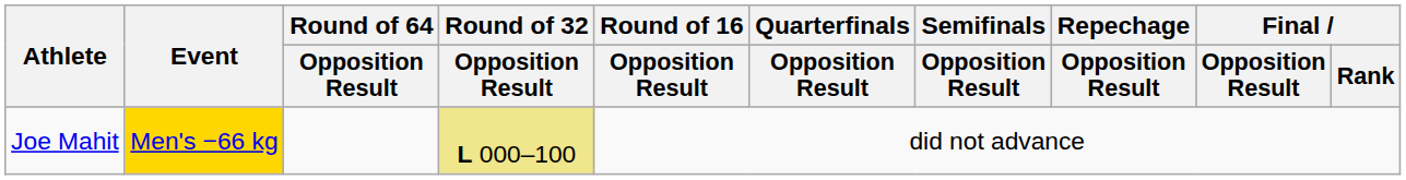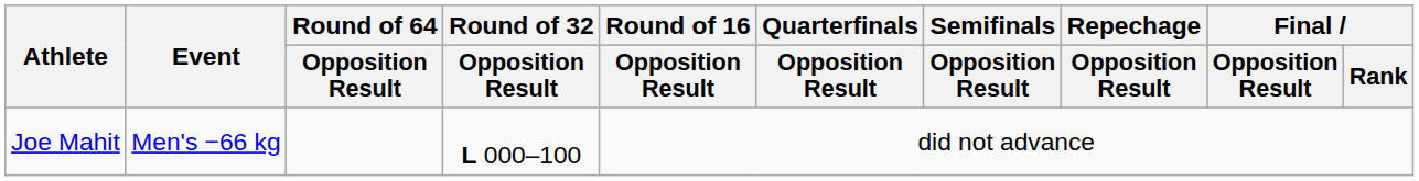Joe Mahit | Event: gold background -> no background
Joe Mahit | Round of 32 / Opposition Result: khaki background -> no background
